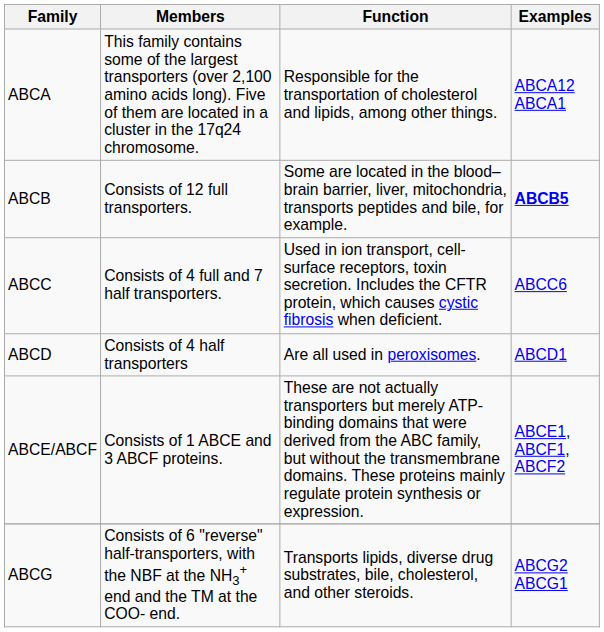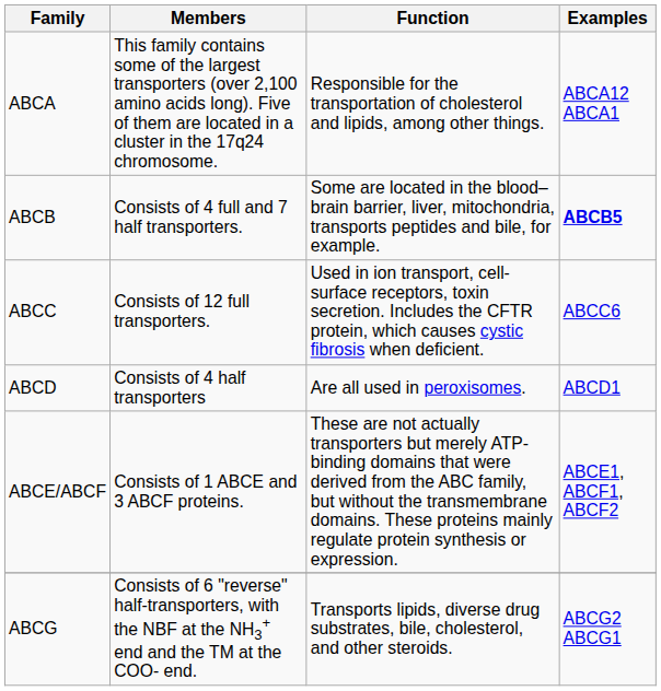ABCB | Members: Consists of 12 full transporters. -> Consists of 4 full and 7 half transporters.
ABCC | Members: Consists of 4 full and 7 half transporters. -> Consists of 12 full transporters.
